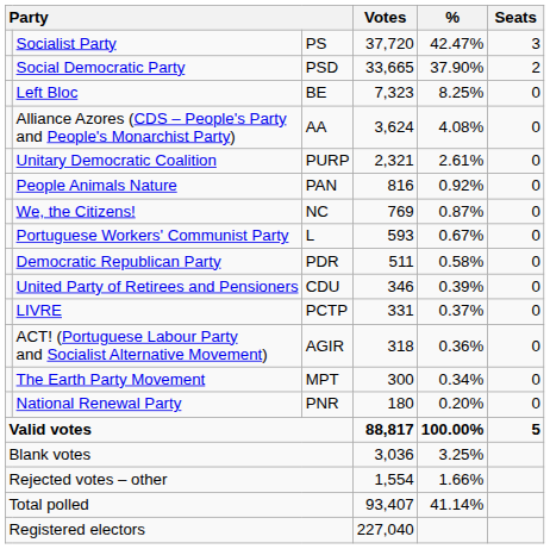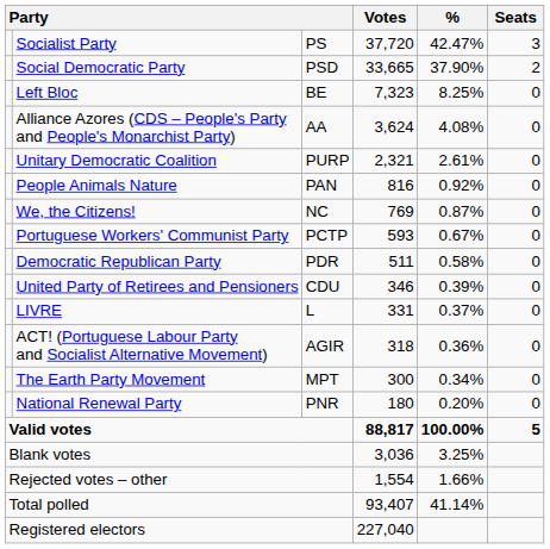Portuguese Workers' Communist Party | column 3: L -> PCTP
LIVRE | column 3: PCTP -> L
